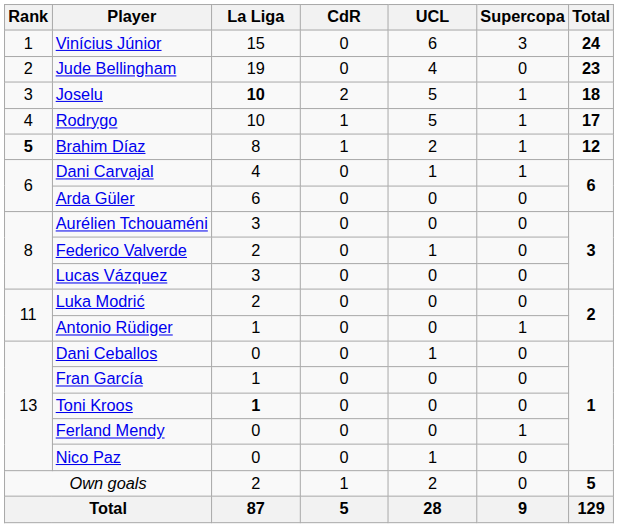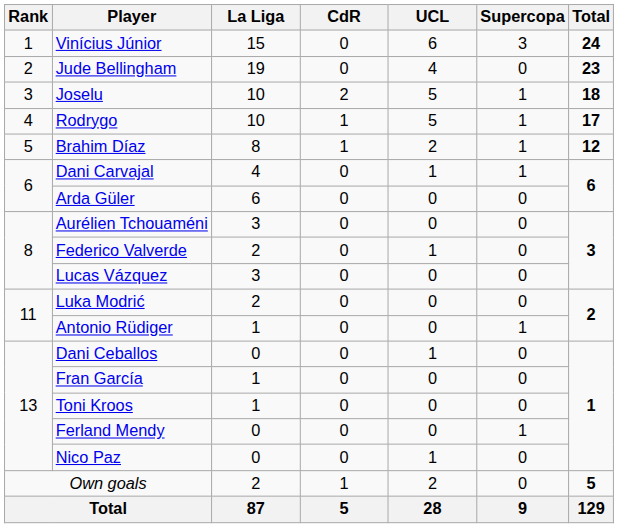Joselu | La Liga: bold -> normal
Brahim Díaz | Rank: bold -> normal
Toni Kroos | La Liga: bold -> normal
